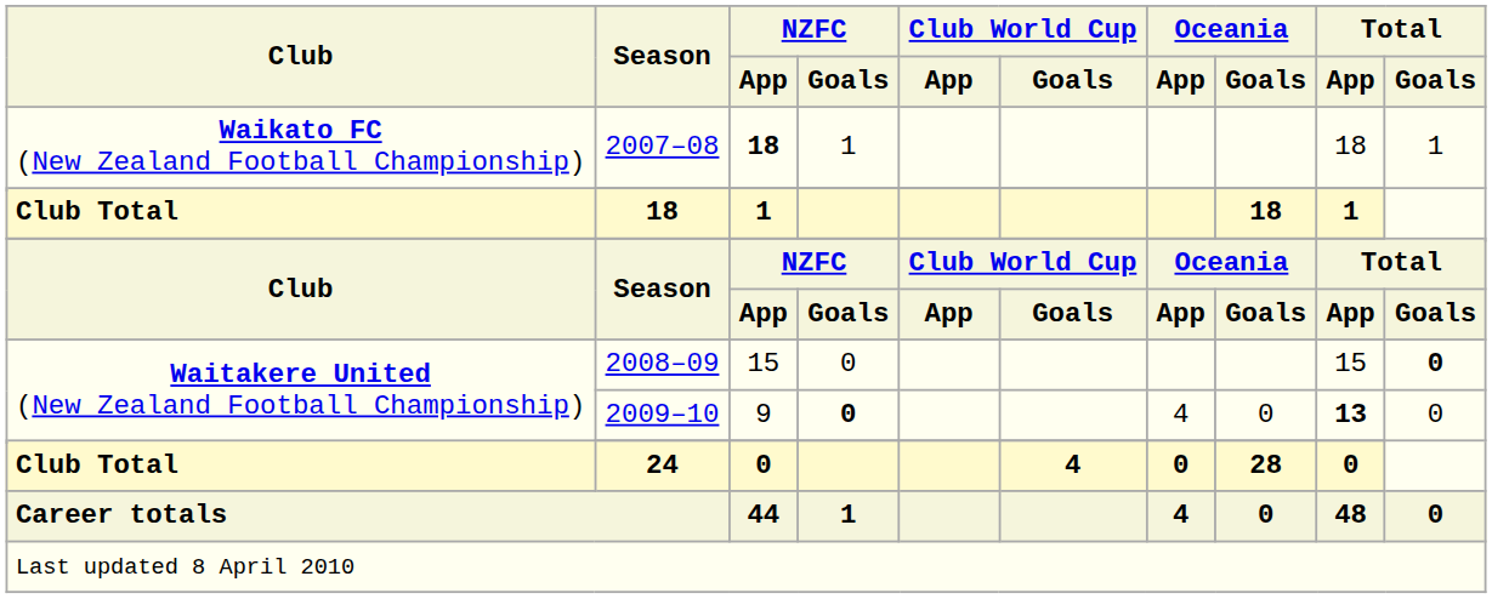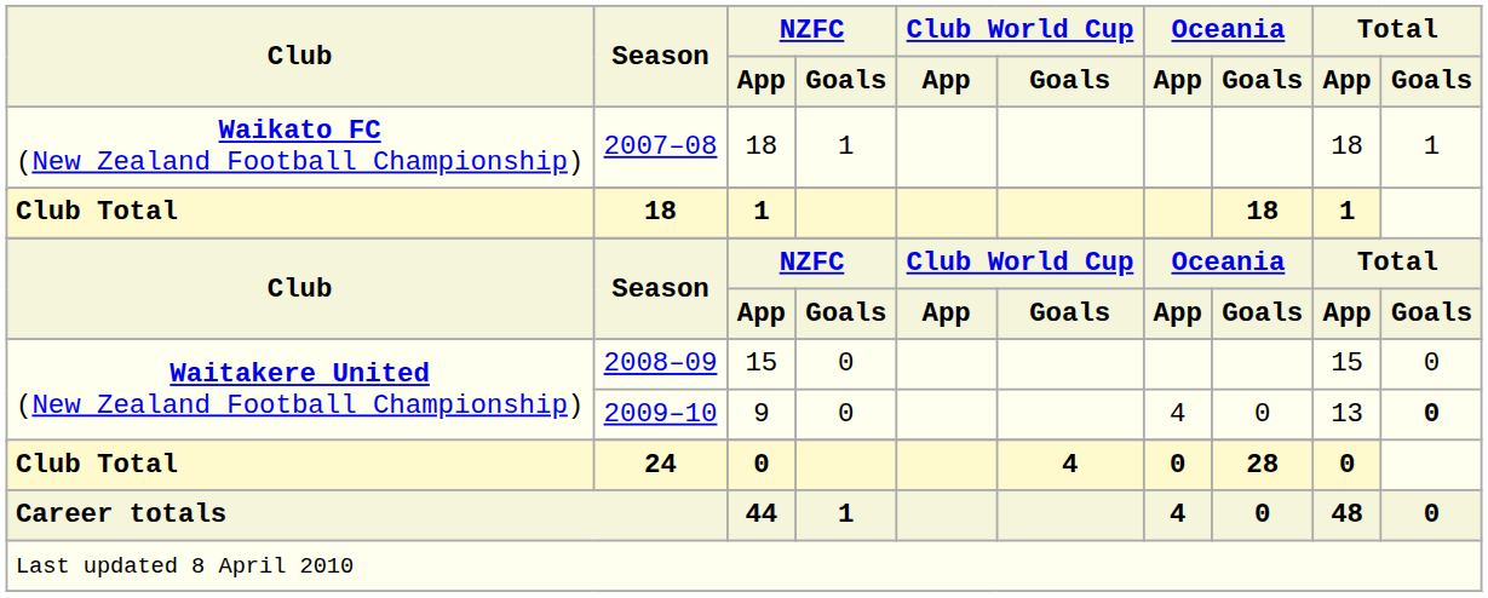2007–08 | NZFC / App: bold -> normal
2008–09 | Total / Goals: bold -> normal
2009–10 | NZFC / Goals: bold -> normal
2009–10 | Total / App: bold -> normal
2009–10 | Total / Goals: normal -> bold
